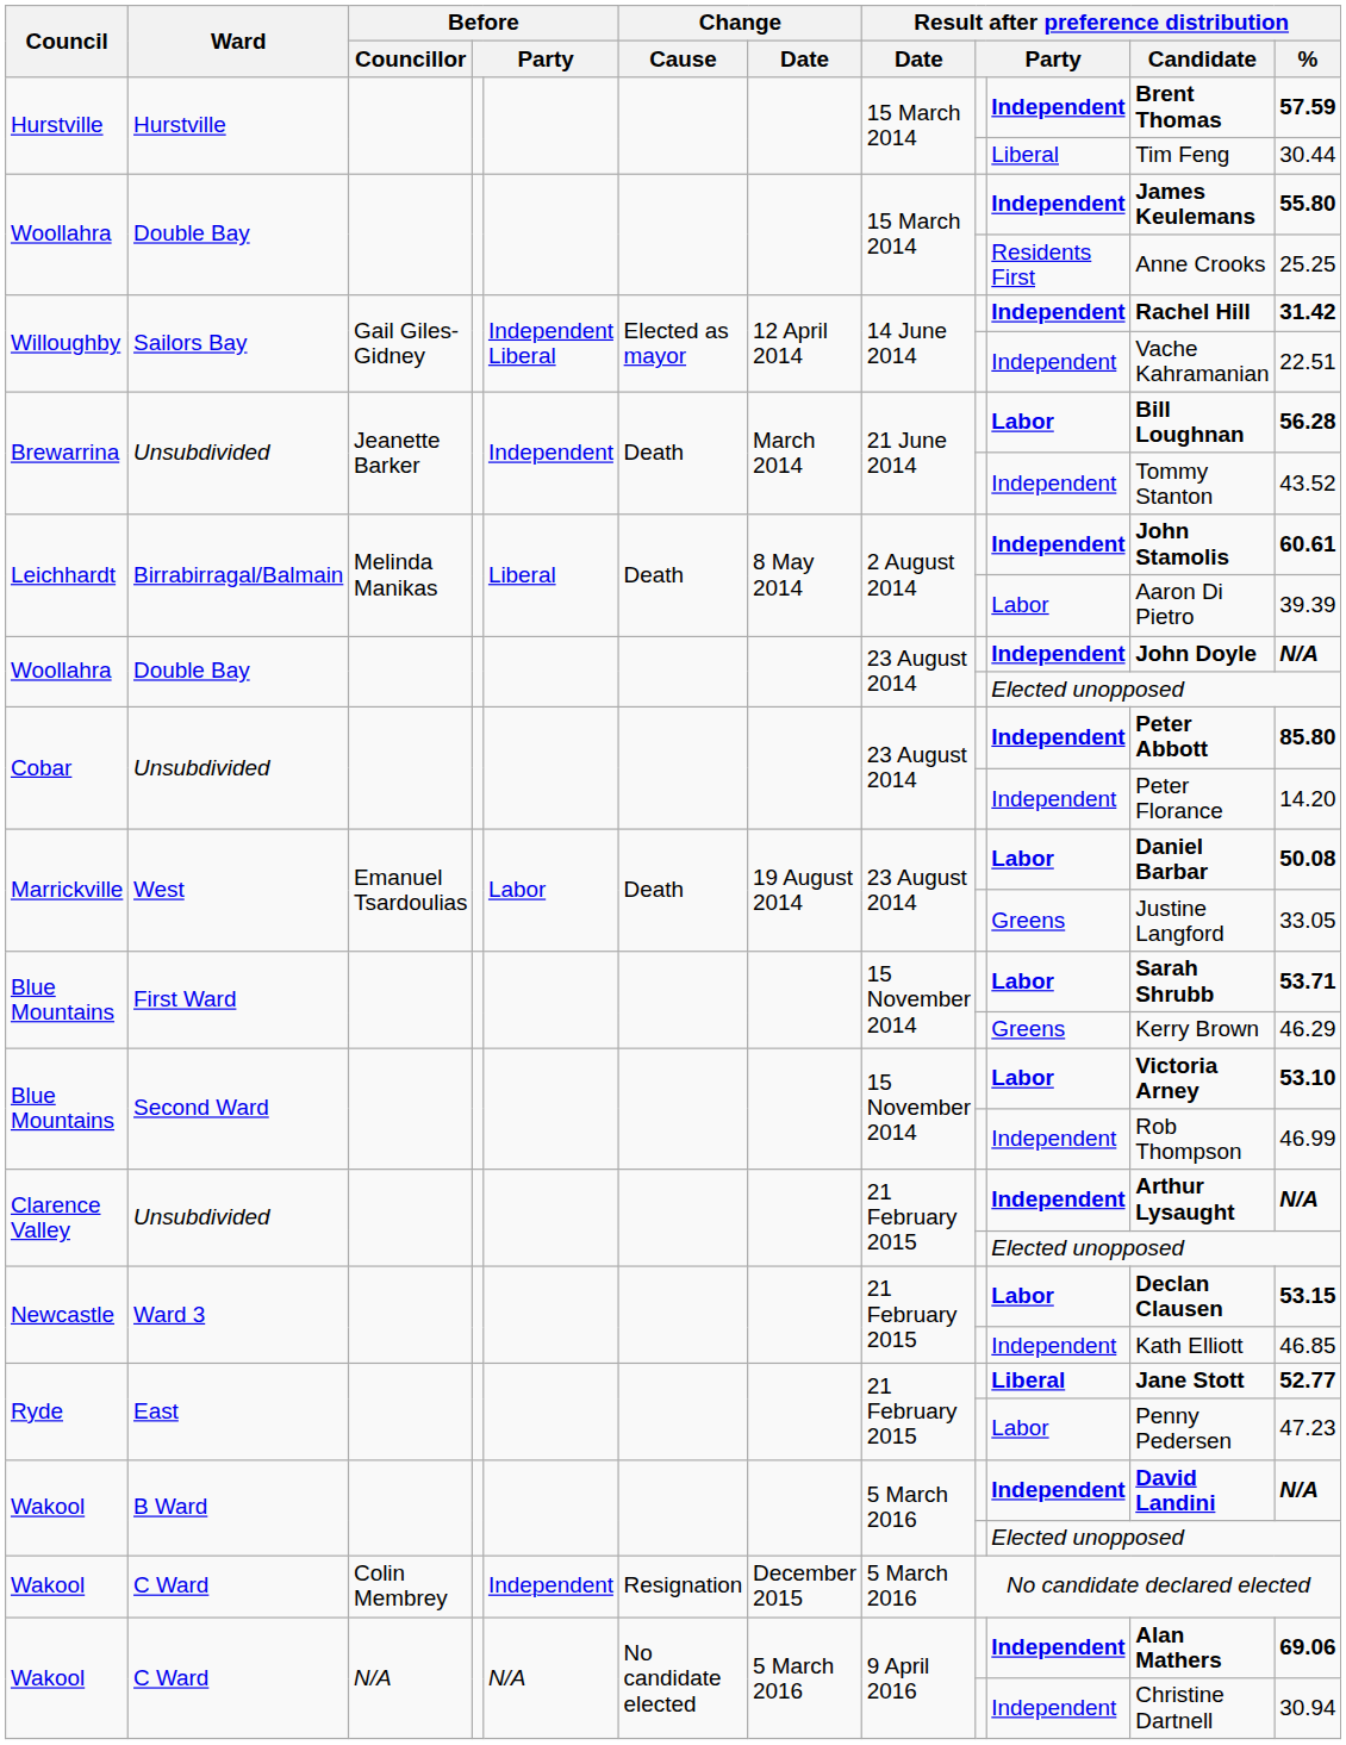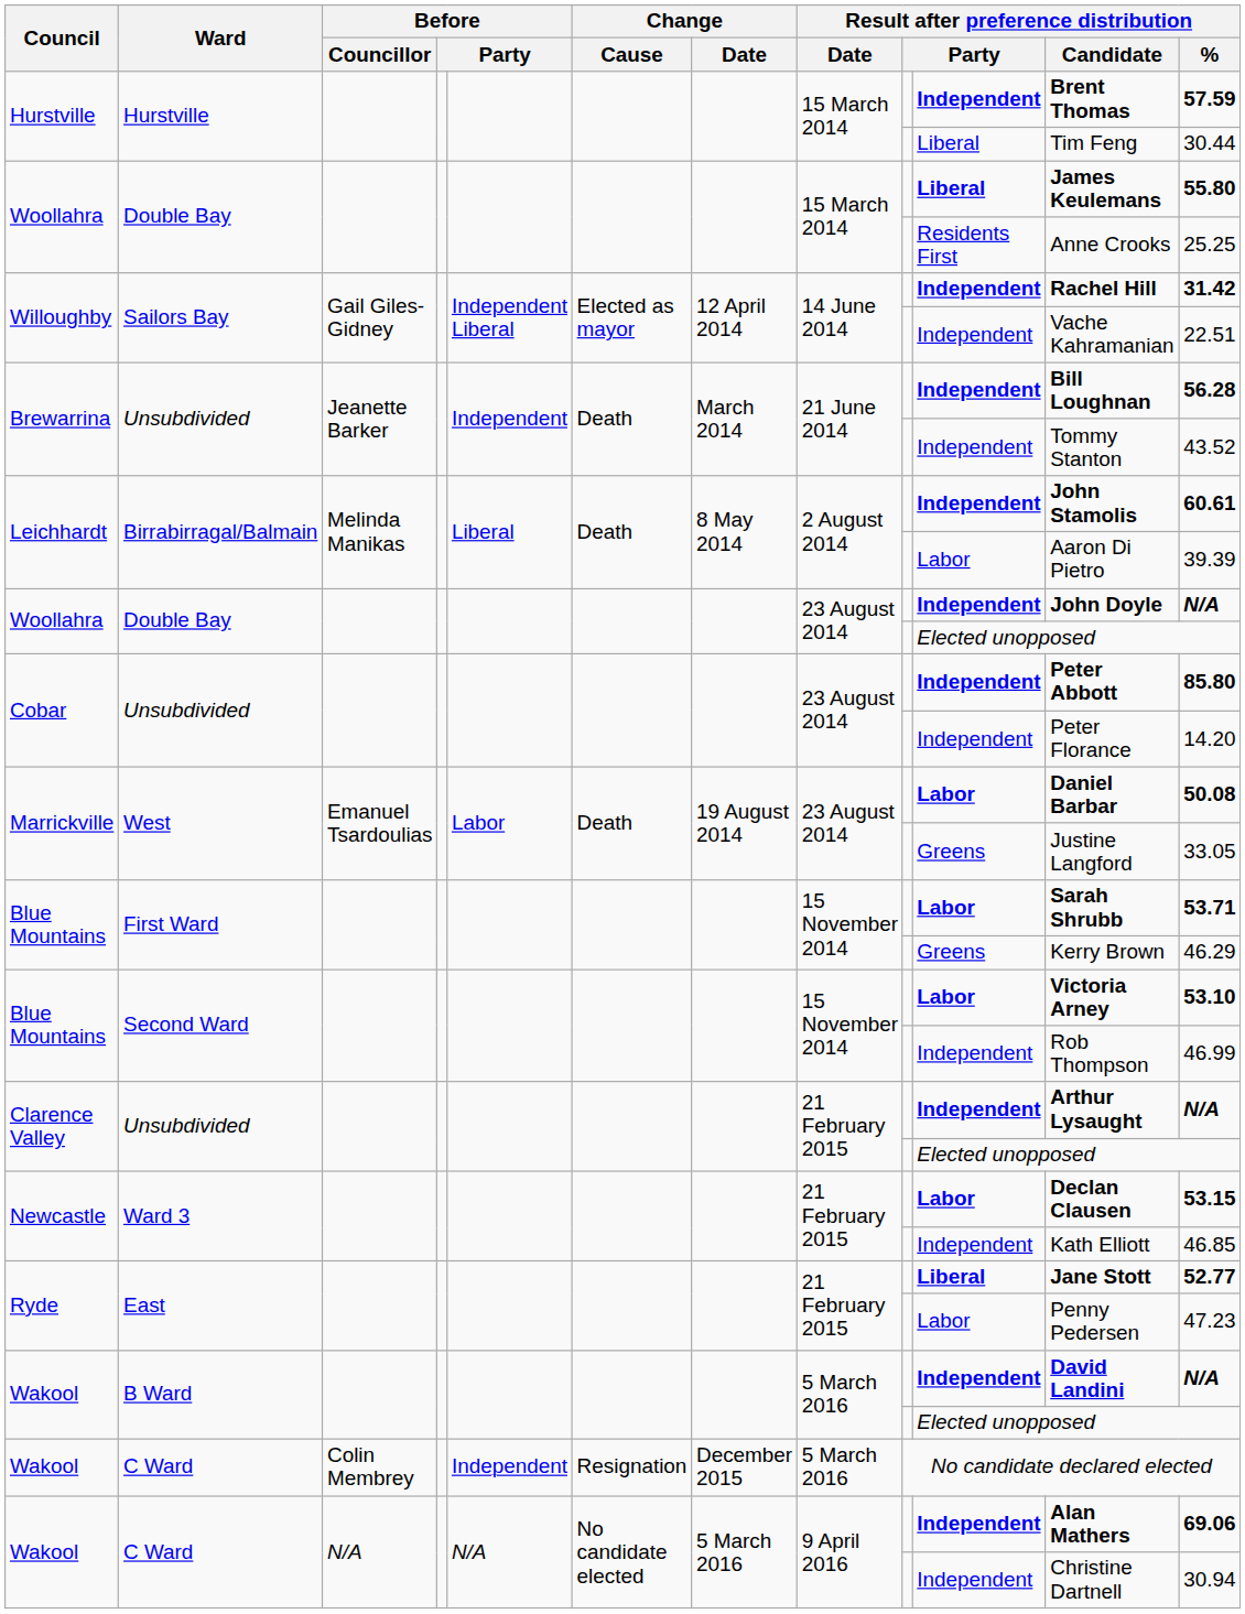row 5 | column 10: Independent -> Liberal
row 9 | column 10: Labor -> Independent
